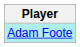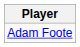row 2 | column 1: paleturquoise background -> no background
